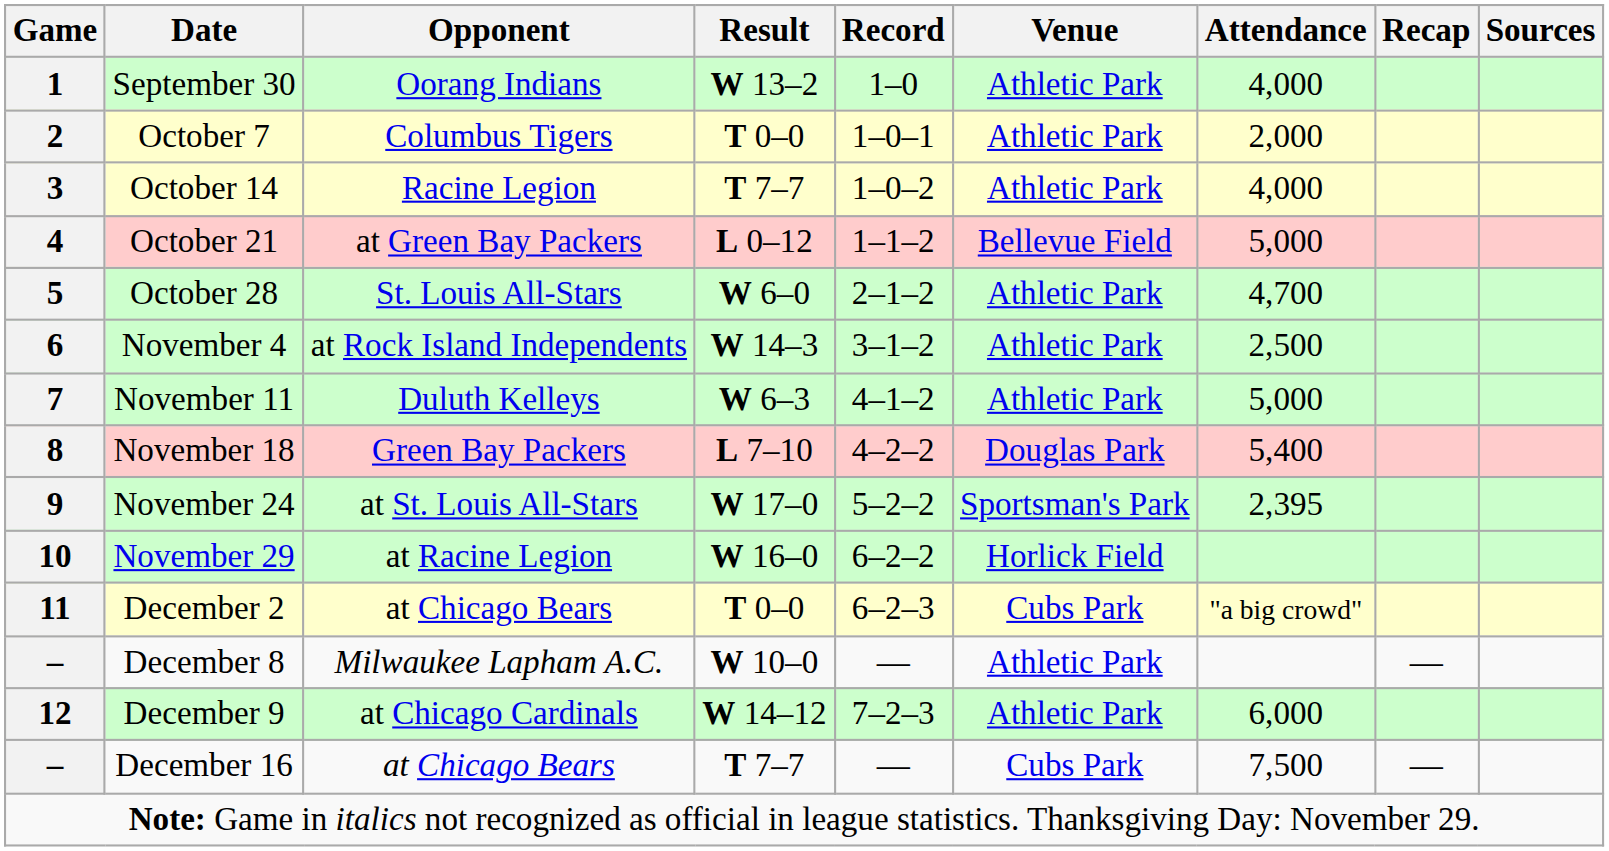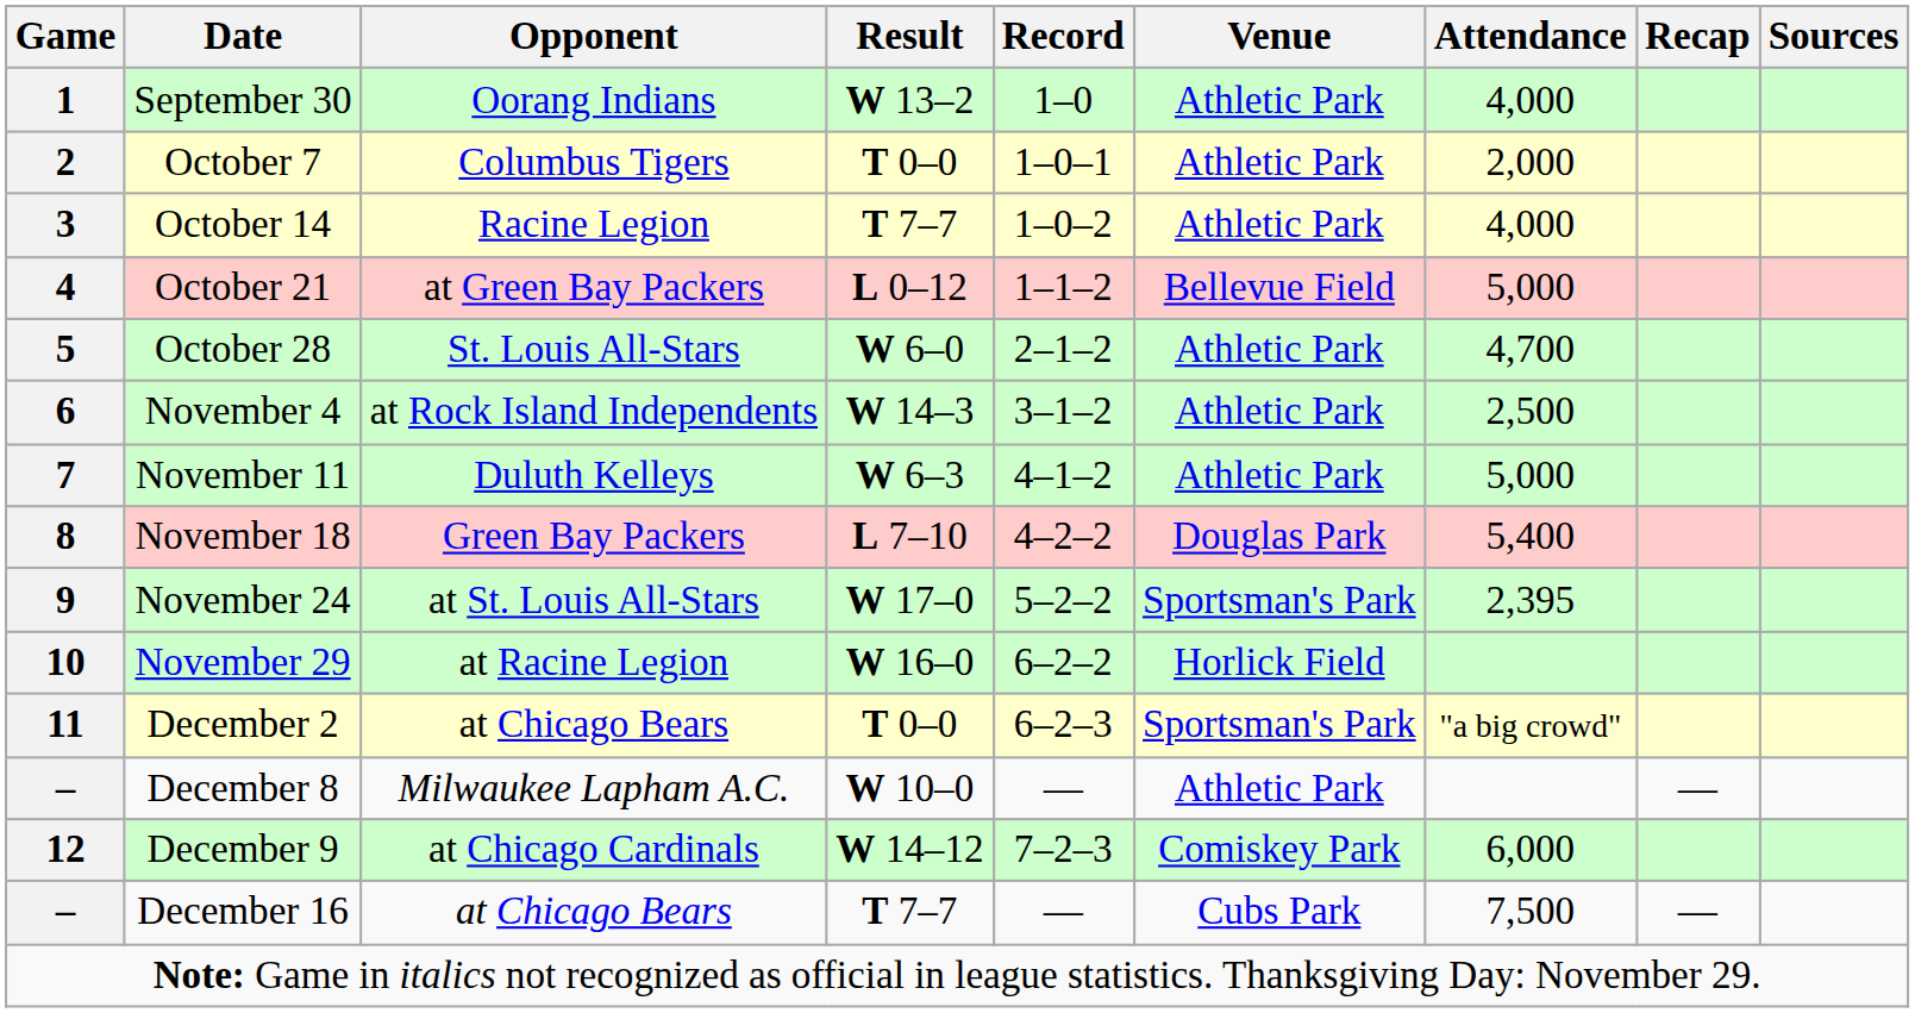11 | Venue: Cubs Park -> Sportsman's Park
12 | Venue: Athletic Park -> Comiskey Park
